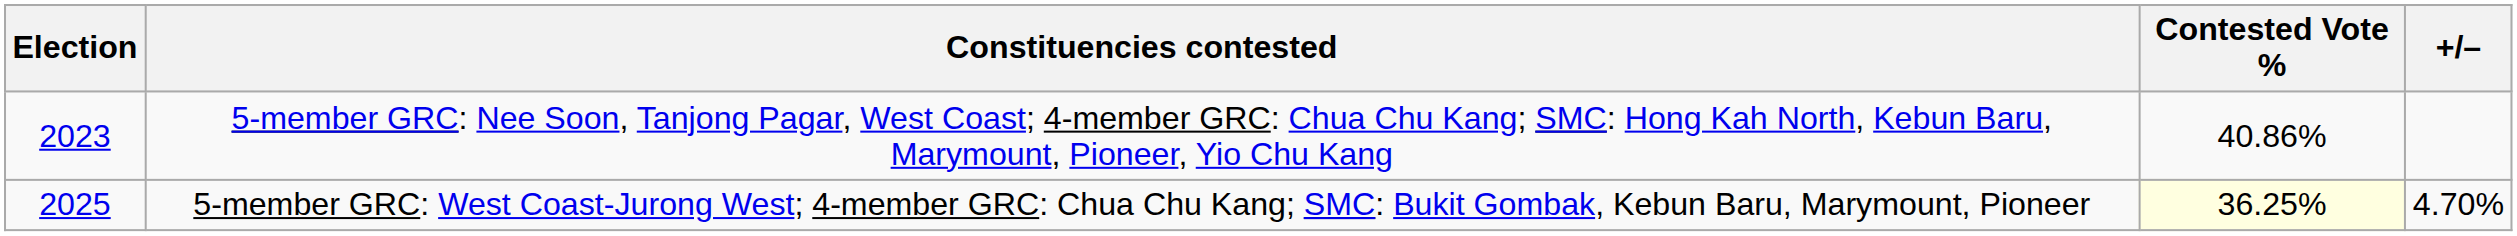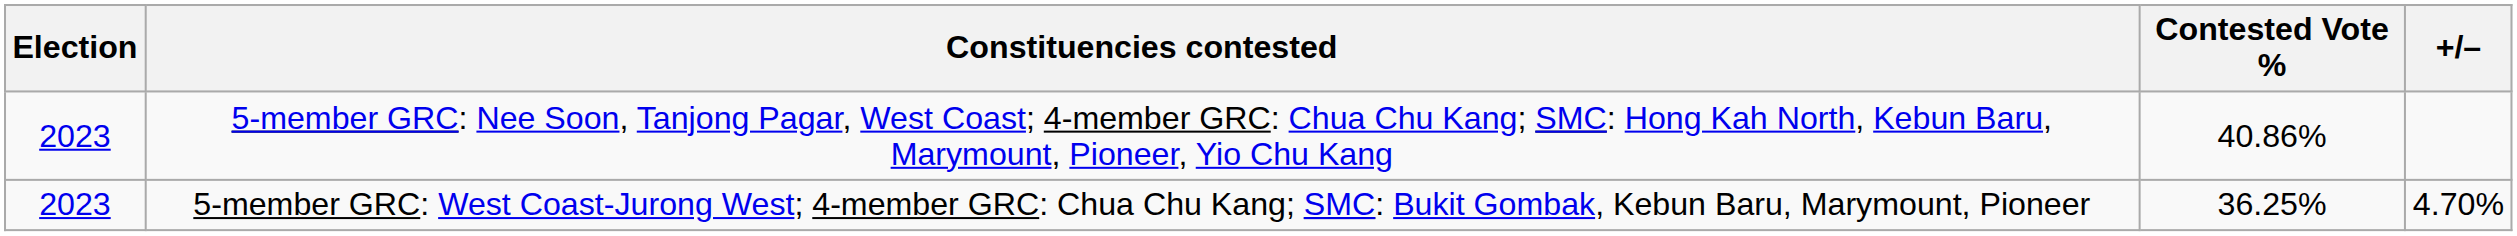row 3 | Election: 2025 -> 2023
row 3 | Contested Vote %: lightyellow background -> no background
